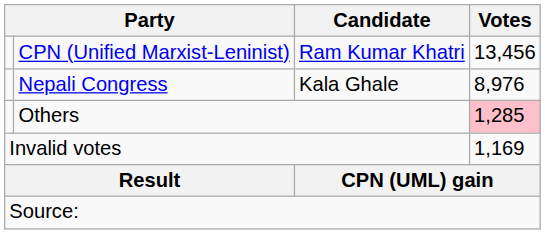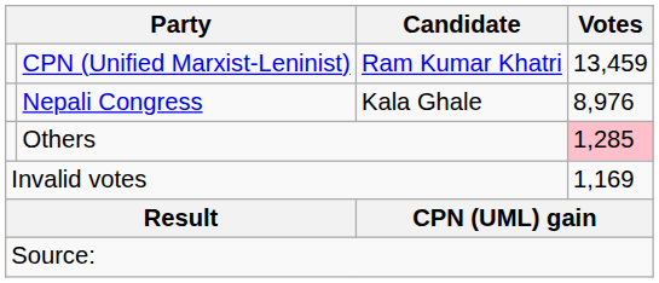CPN (Unified Marxist-Leninist) | Votes: 13,456 -> 13,459
